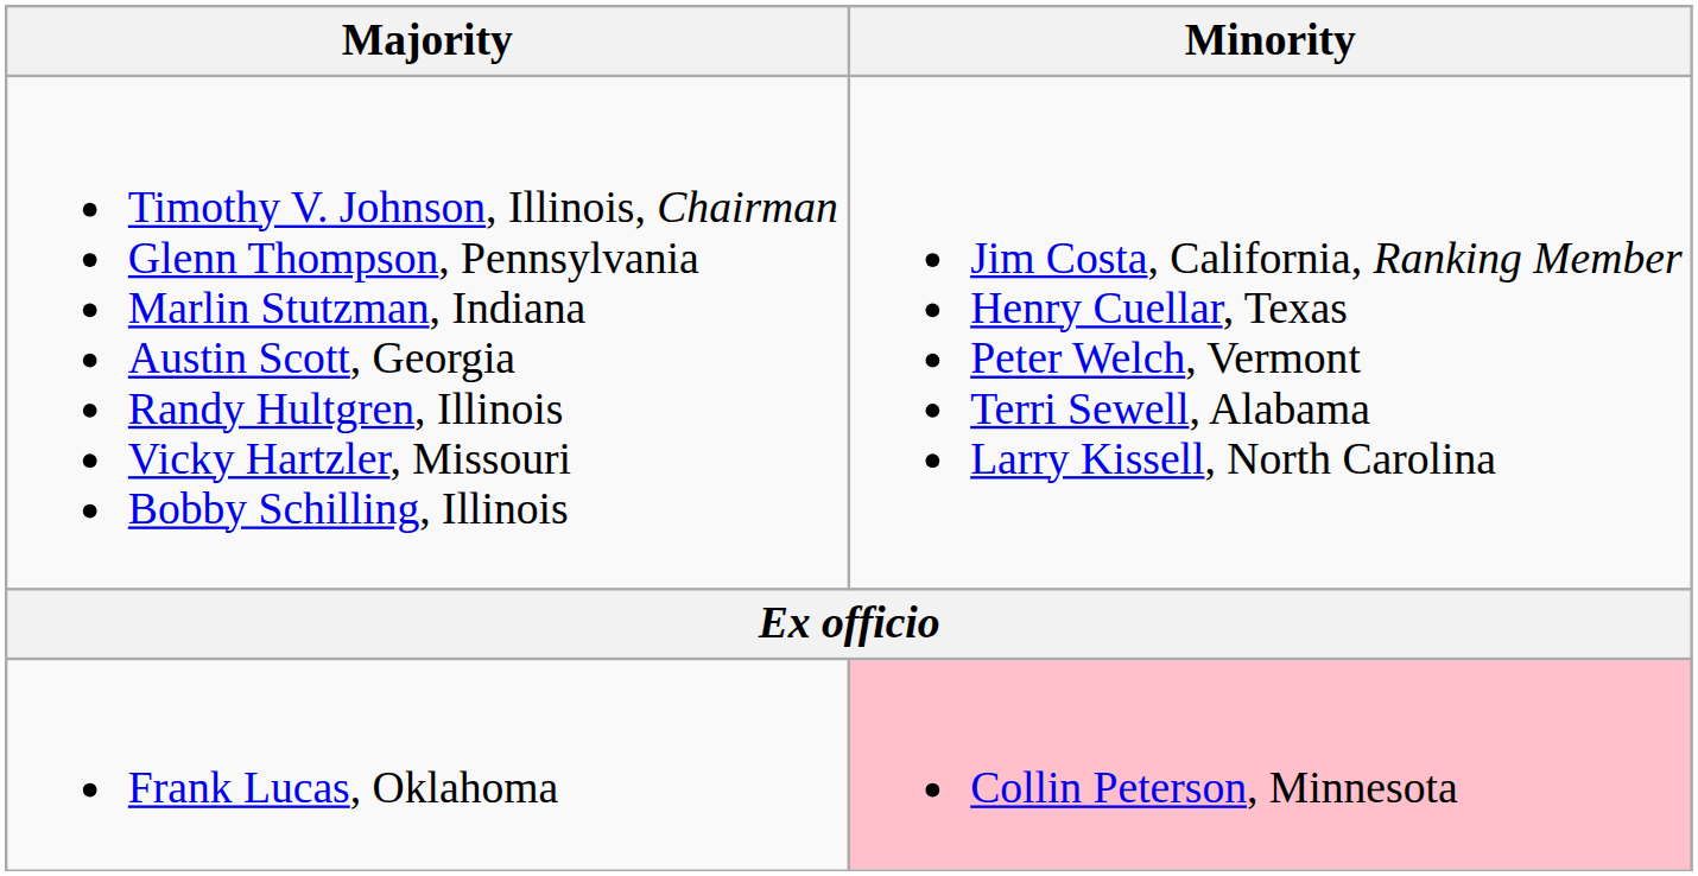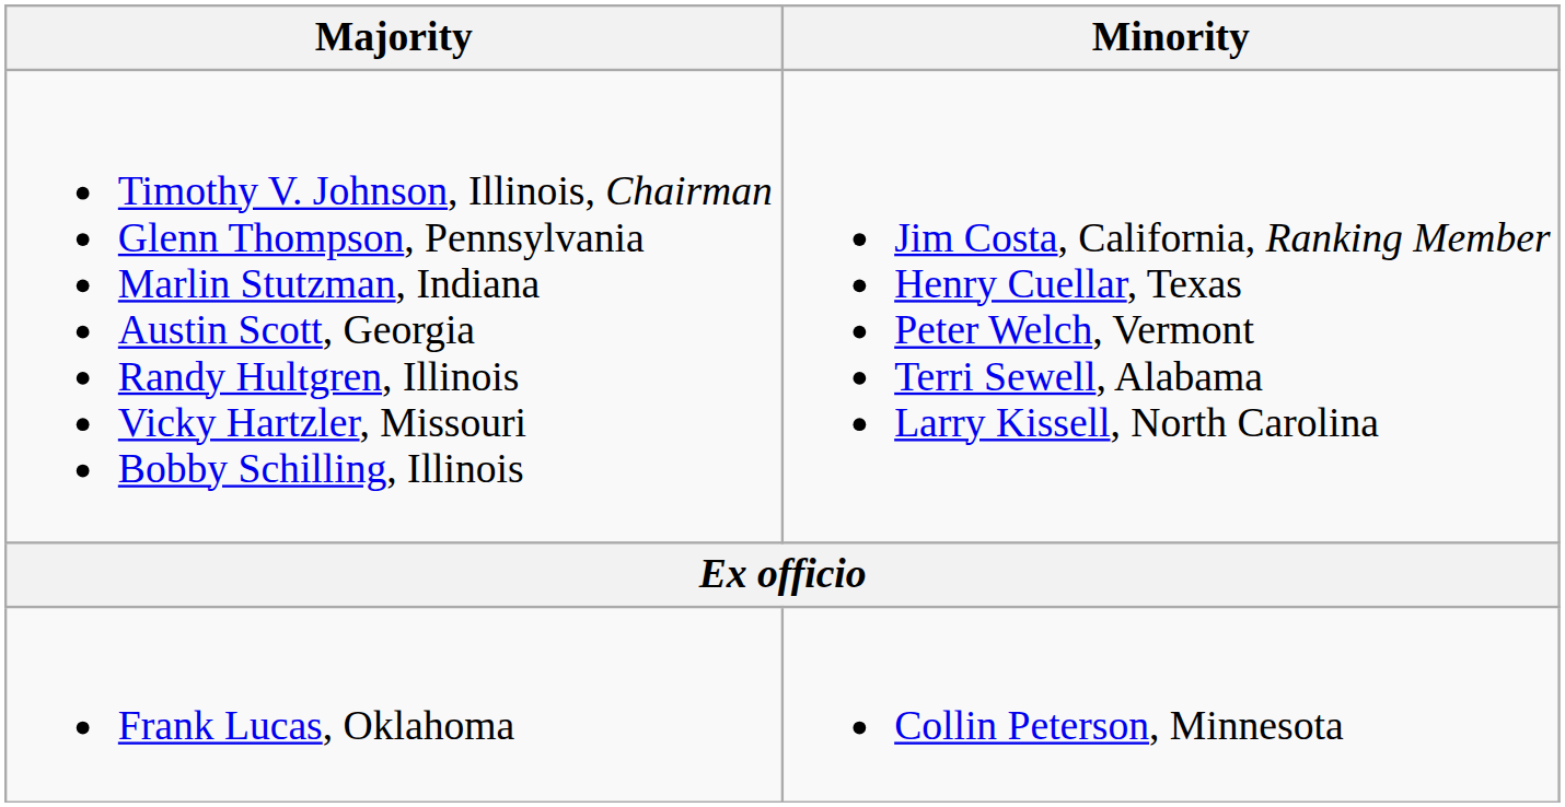Frank Lucas, Oklahoma | Minority: pink background -> no background
